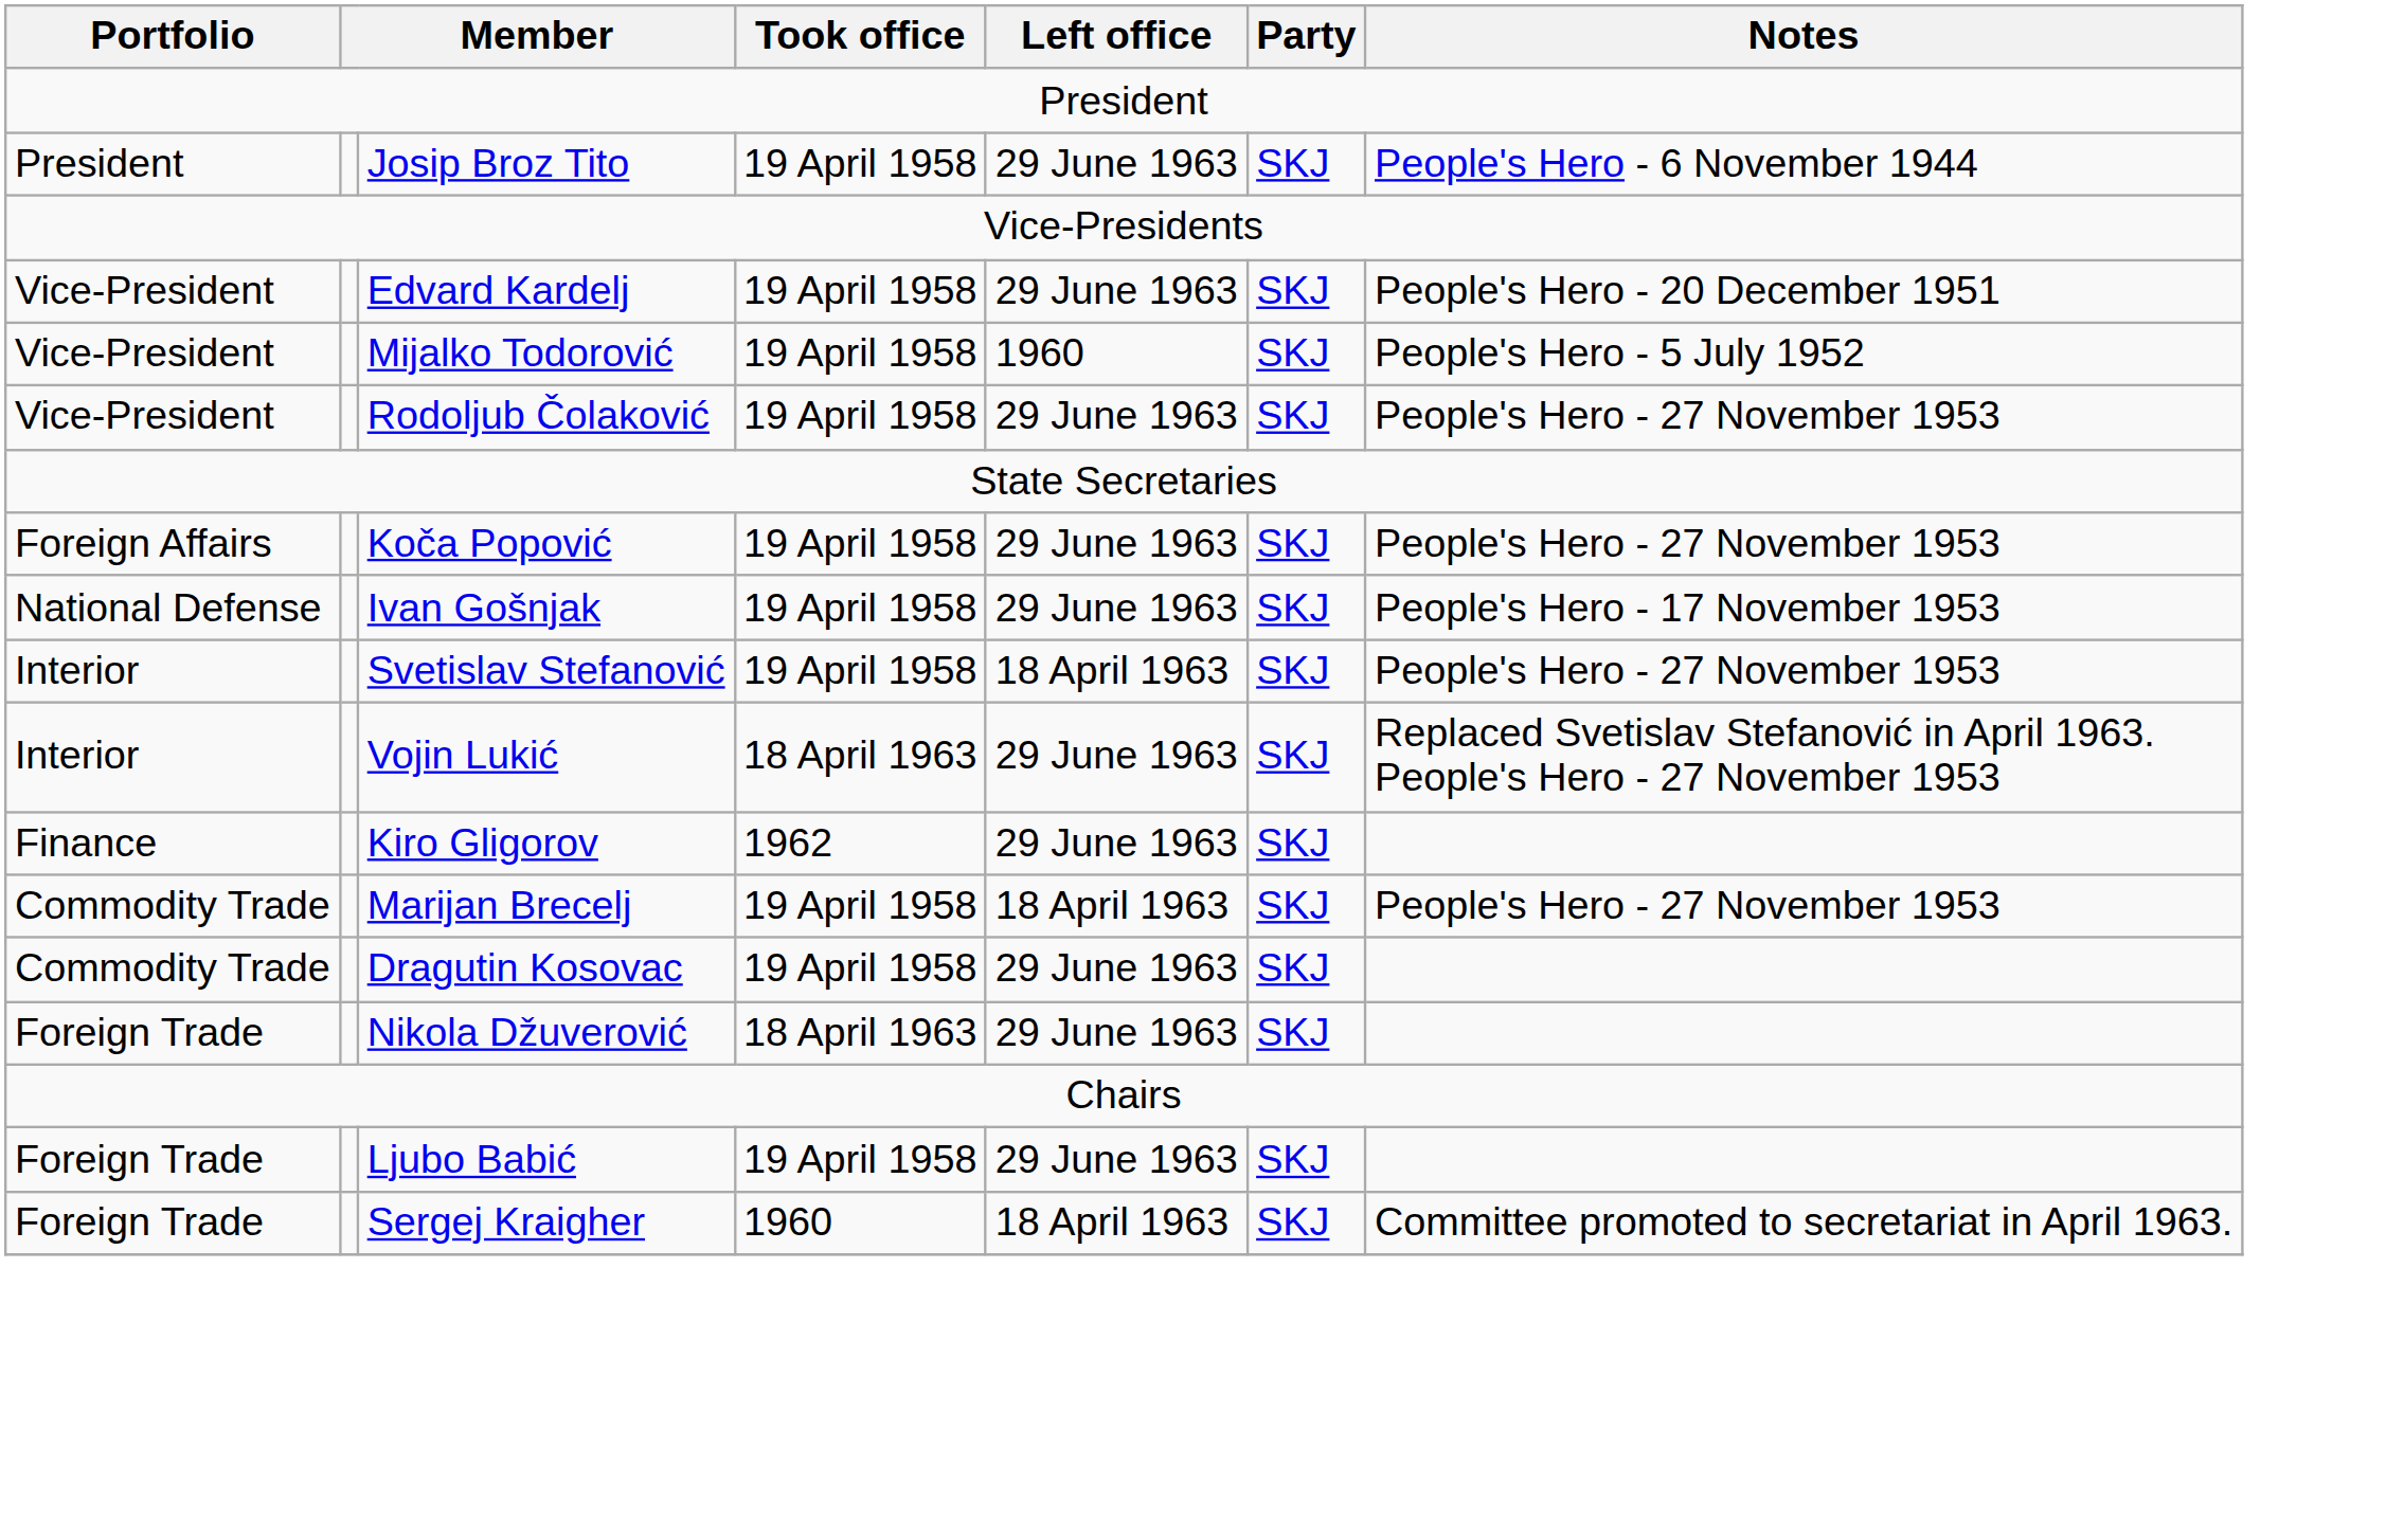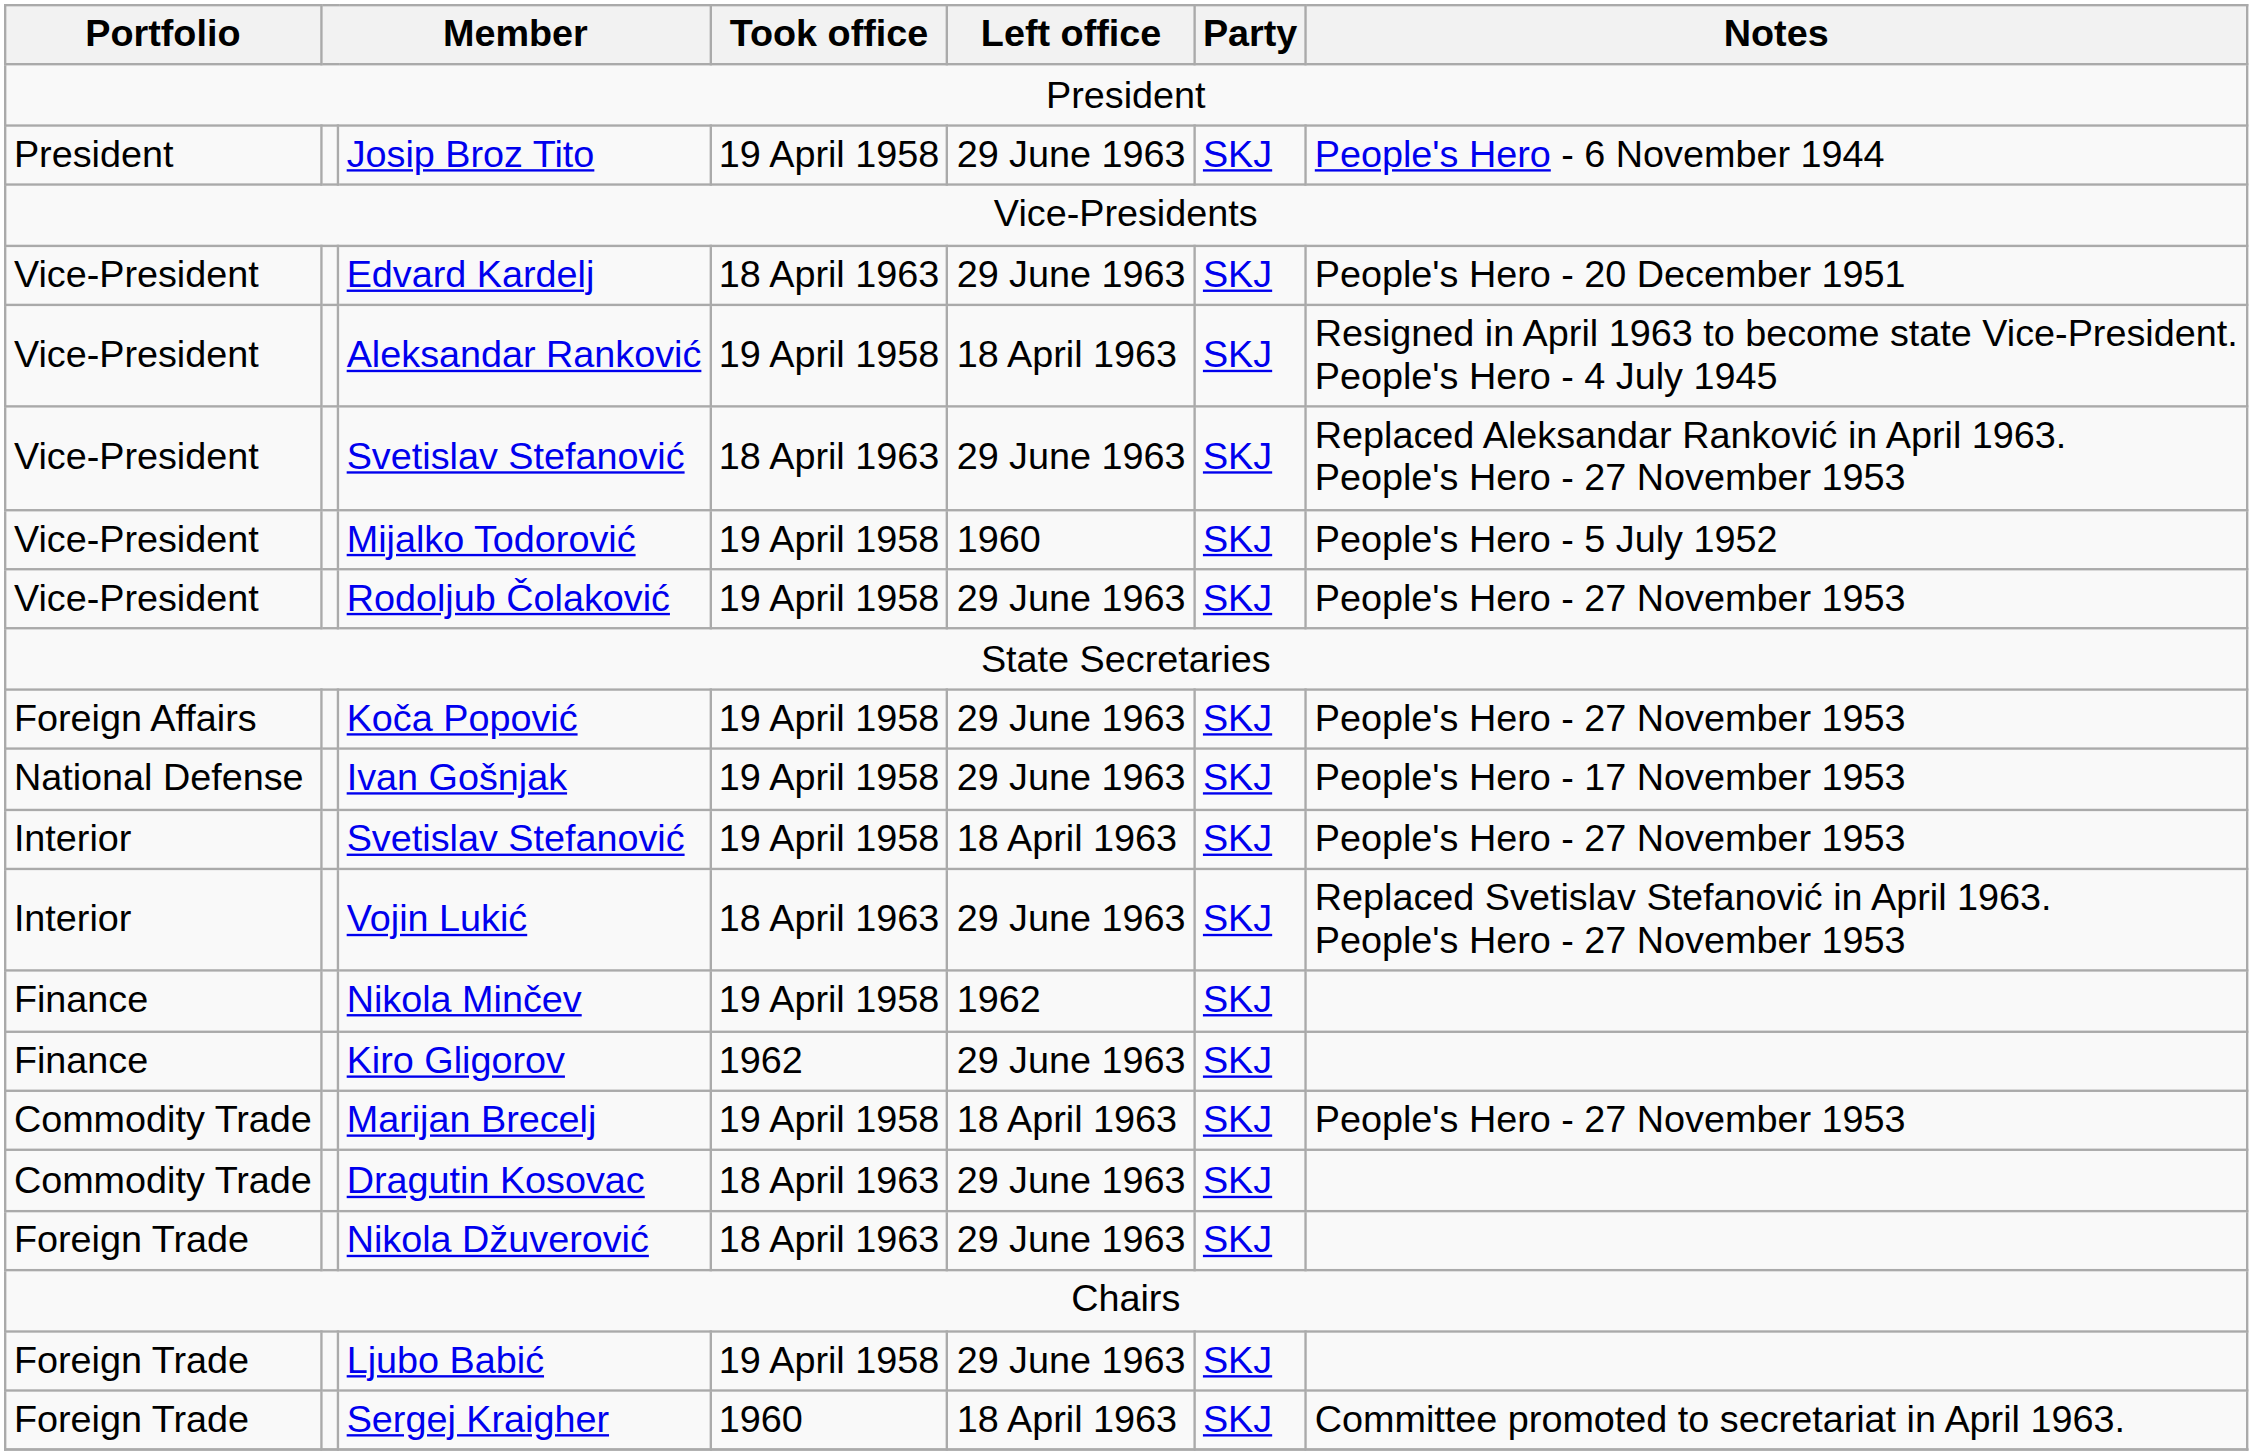Edvard Kardelj | Took office: 19 April 1958 -> 18 April 1963
+ row: Vice-President | Aleksandar Ranković | 19 April 1958 | 18 April 1963 | SKJ | Resigned in April 1963 to become state Vice-President. People's Hero - 4 July 1945
+ row: Vice-President | Svetislav Stefanović | 18 April 1963 | 29 June 1963 | SKJ | Replaced Aleksandar Ranković in April 1963. People's Hero - 27 November 1953
+ row: Finance | Nikola Minčev | 19 April 1958 | 1962 | SKJ
Dragutin Kosovac | Took office: 19 April 1958 -> 18 April 1963
